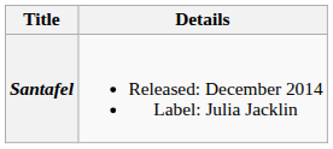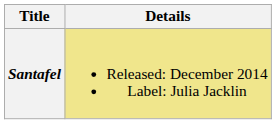Santafel | Details: no background -> khaki background
